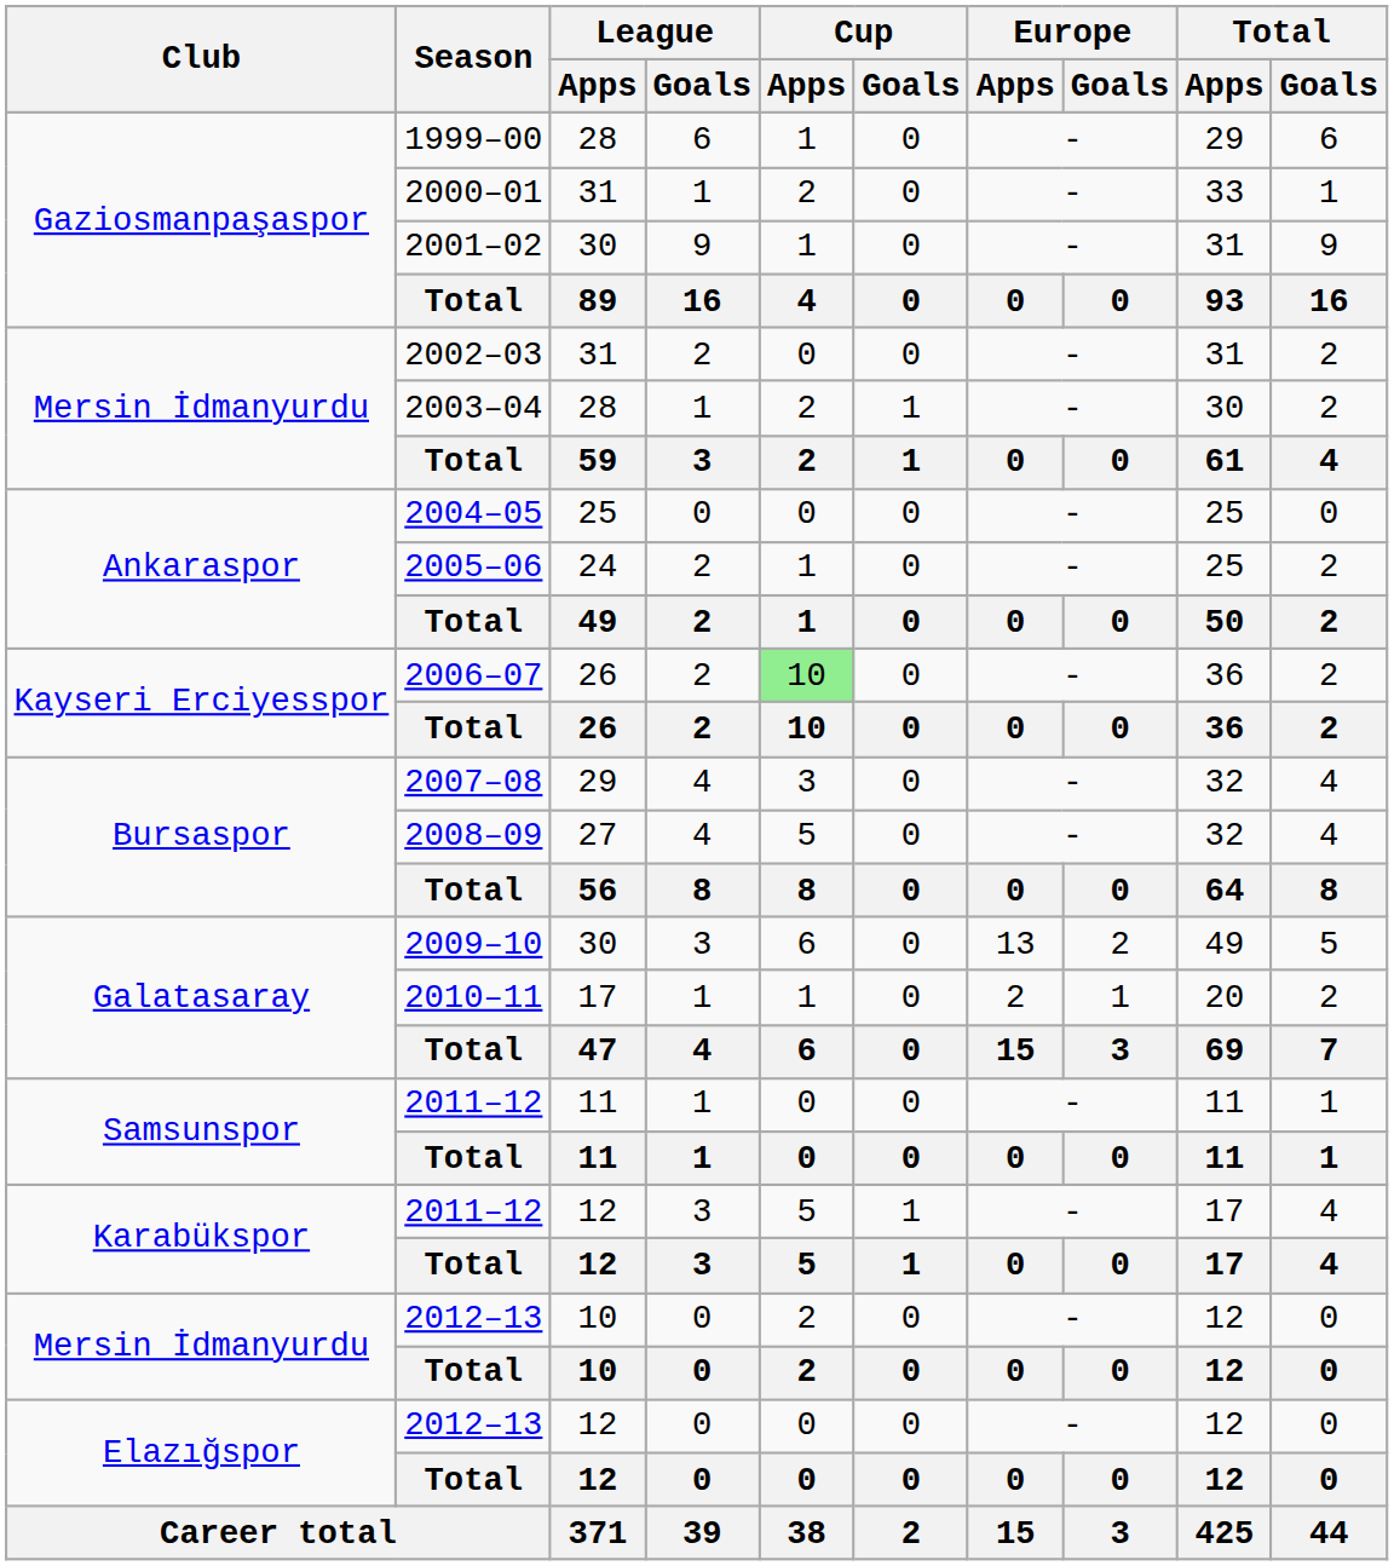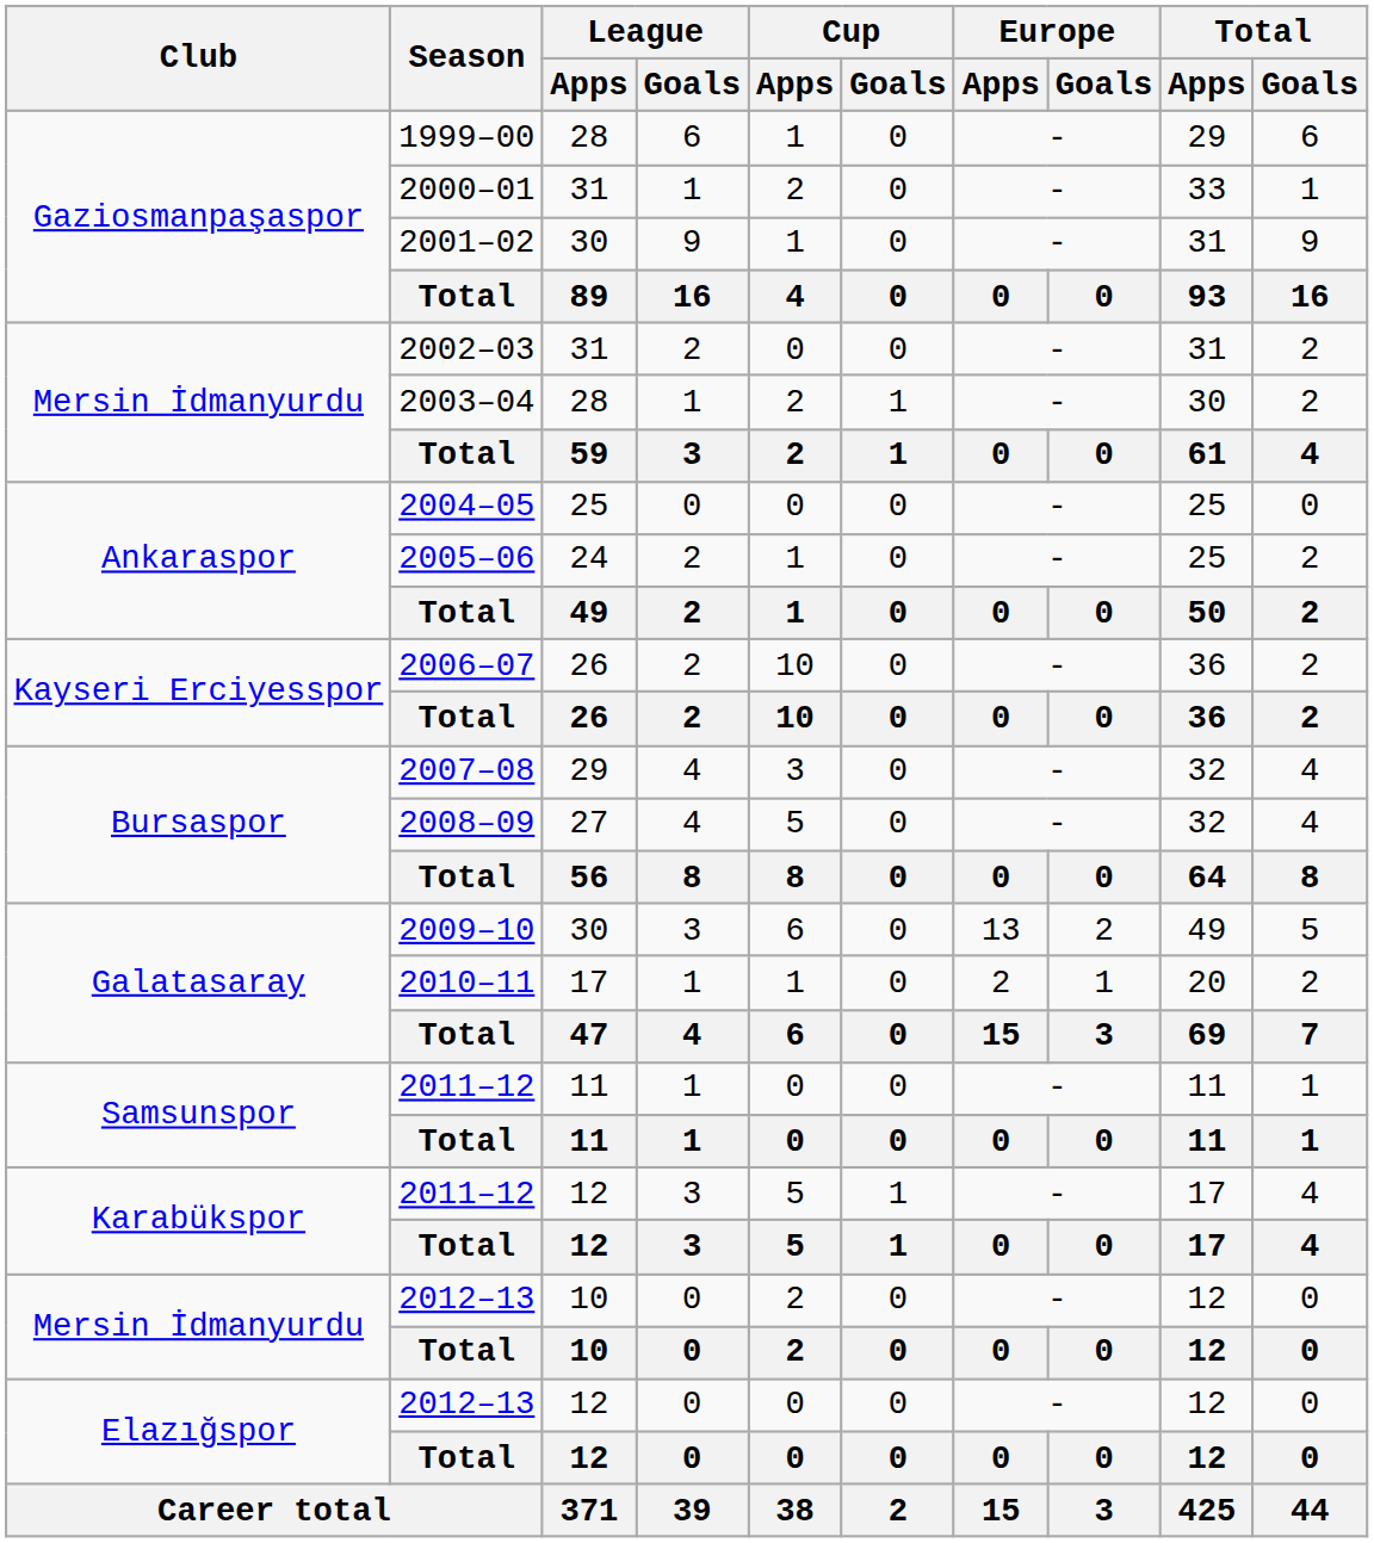2006–07 | Cup / Apps: lightgreen background -> no background
